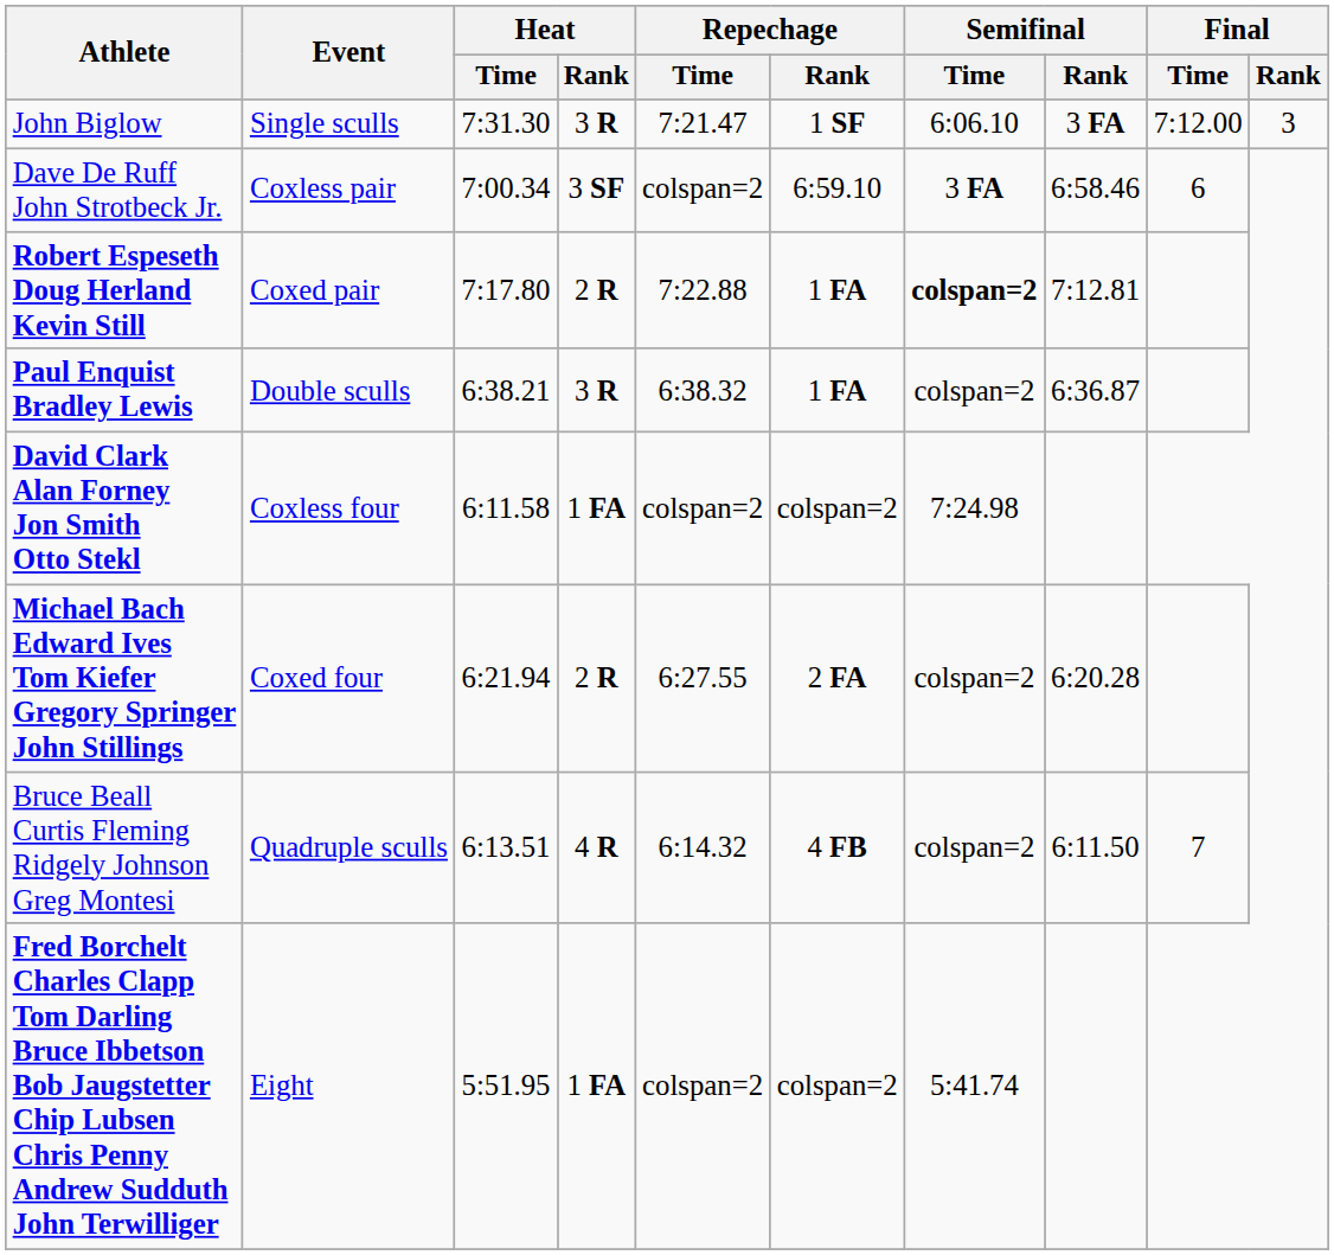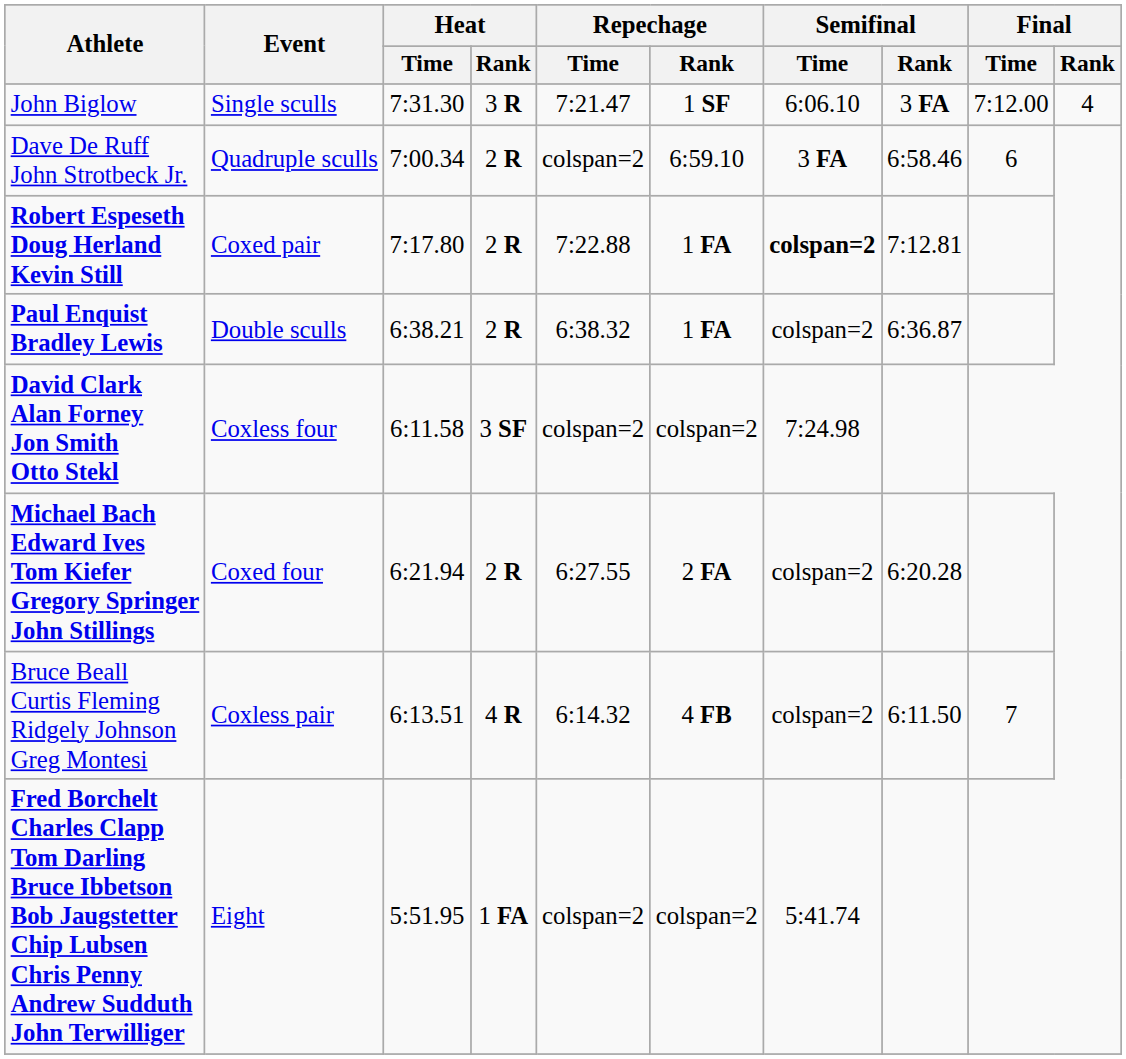John Biglow | Final / Rank: 3 -> 4
Dave De Ruff John Strotbeck Jr. | Event: Coxless pair -> Quadruple sculls
Dave De Ruff John Strotbeck Jr. | Heat / Rank: 3 SF -> 2 R
Paul Enquist Bradley Lewis | Heat / Rank: 3 R -> 2 R
David Clark Alan Forney Jon Smith Otto Stekl | Heat / Rank: 1 FA -> 3 SF
Bruce Beall Curtis Fleming Ridgely Johnson Greg Montesi | Event: Quadruple sculls -> Coxless pair
